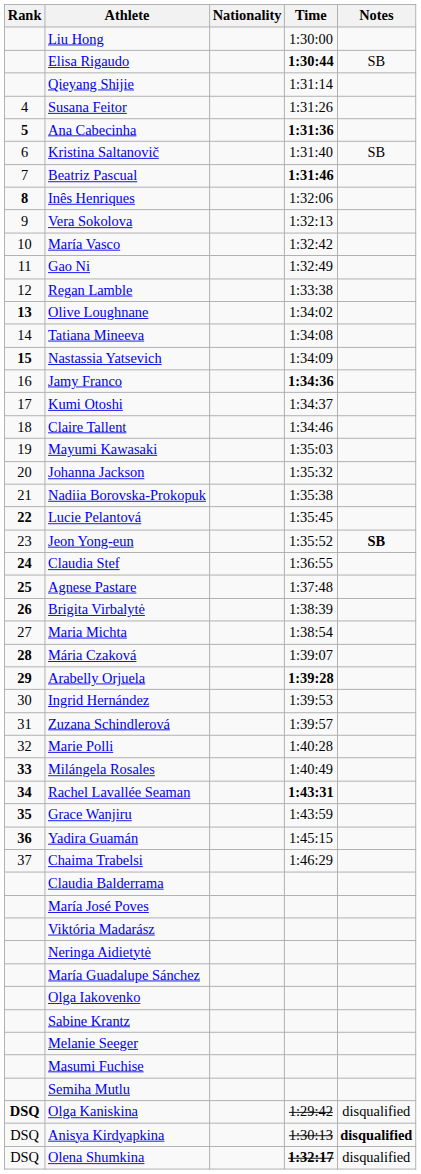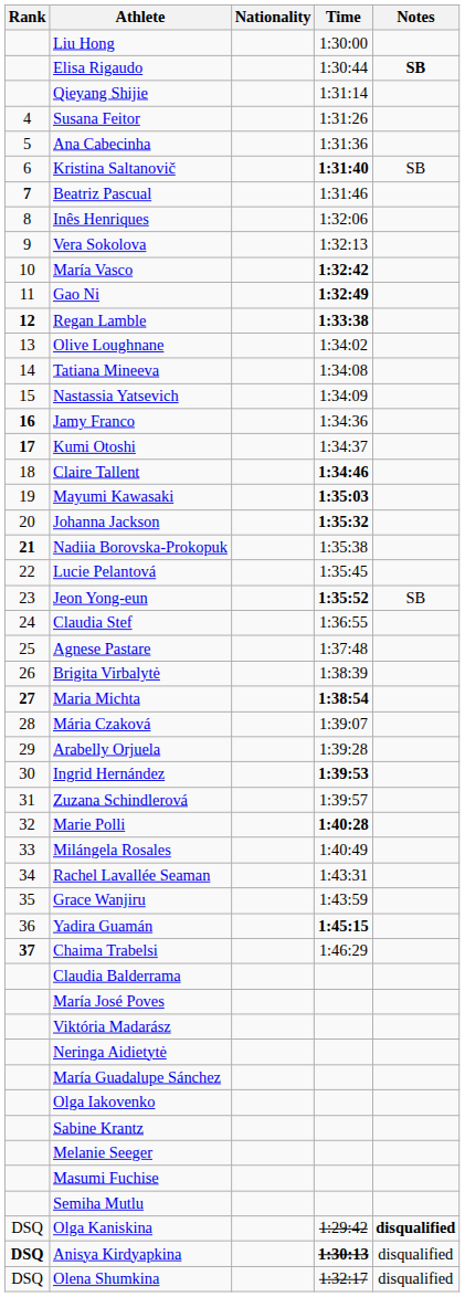Elisa Rigaudo | Time: bold -> normal
Elisa Rigaudo | Notes: normal -> bold
Ana Cabecinha | Rank: bold -> normal
Ana Cabecinha | Time: bold -> normal
Kristina Saltanovič | Time: normal -> bold
Beatriz Pascual | Rank: normal -> bold
Beatriz Pascual | Time: bold -> normal
Inês Henriques | Rank: bold -> normal
María Vasco | Time: normal -> bold
Gao Ni | Time: normal -> bold
Regan Lamble | Rank: normal -> bold
Regan Lamble | Time: normal -> bold
Olive Loughnane | Rank: bold -> normal
Nastassia Yatsevich | Rank: bold -> normal
Jamy Franco | Rank: normal -> bold
Jamy Franco | Time: bold -> normal
Kumi Otoshi | Rank: normal -> bold
Claire Tallent | Time: normal -> bold
Mayumi Kawasaki | Time: normal -> bold
Johanna Jackson | Time: normal -> bold
Nadiia Borovska-Prokopuk | Rank: normal -> bold
Lucie Pelantová | Rank: bold -> normal
Jeon Yong-eun | Time: normal -> bold
Jeon Yong-eun | Notes: bold -> normal
Claudia Stef | Rank: bold -> normal
Agnese Pastare | Rank: bold -> normal
Brigita Virbalytė | Rank: bold -> normal
Maria Michta | Rank: normal -> bold
Maria Michta | Time: normal -> bold
Mária Czaková | Rank: bold -> normal
Arabelly Orjuela | Rank: bold -> normal
Arabelly Orjuela | Time: bold -> normal
Ingrid Hernández | Time: normal -> bold
Marie Polli | Time: normal -> bold
Milángela Rosales | Rank: bold -> normal
Rachel Lavallée Seaman | Rank: bold -> normal
Rachel Lavallée Seaman | Time: bold -> normal
Grace Wanjiru | Rank: bold -> normal
Yadira Guamán | Rank: bold -> normal
Yadira Guamán | Time: normal -> bold
Chaima Trabelsi | Rank: normal -> bold
Olga Kaniskina | Rank: bold -> normal
Olga Kaniskina | Notes: normal -> bold
Anisya Kirdyapkina | Rank: normal -> bold
Anisya Kirdyapkina | Time: normal -> bold
Anisya Kirdyapkina | Notes: bold -> normal
Olena Shumkina | Time: bold -> normal
